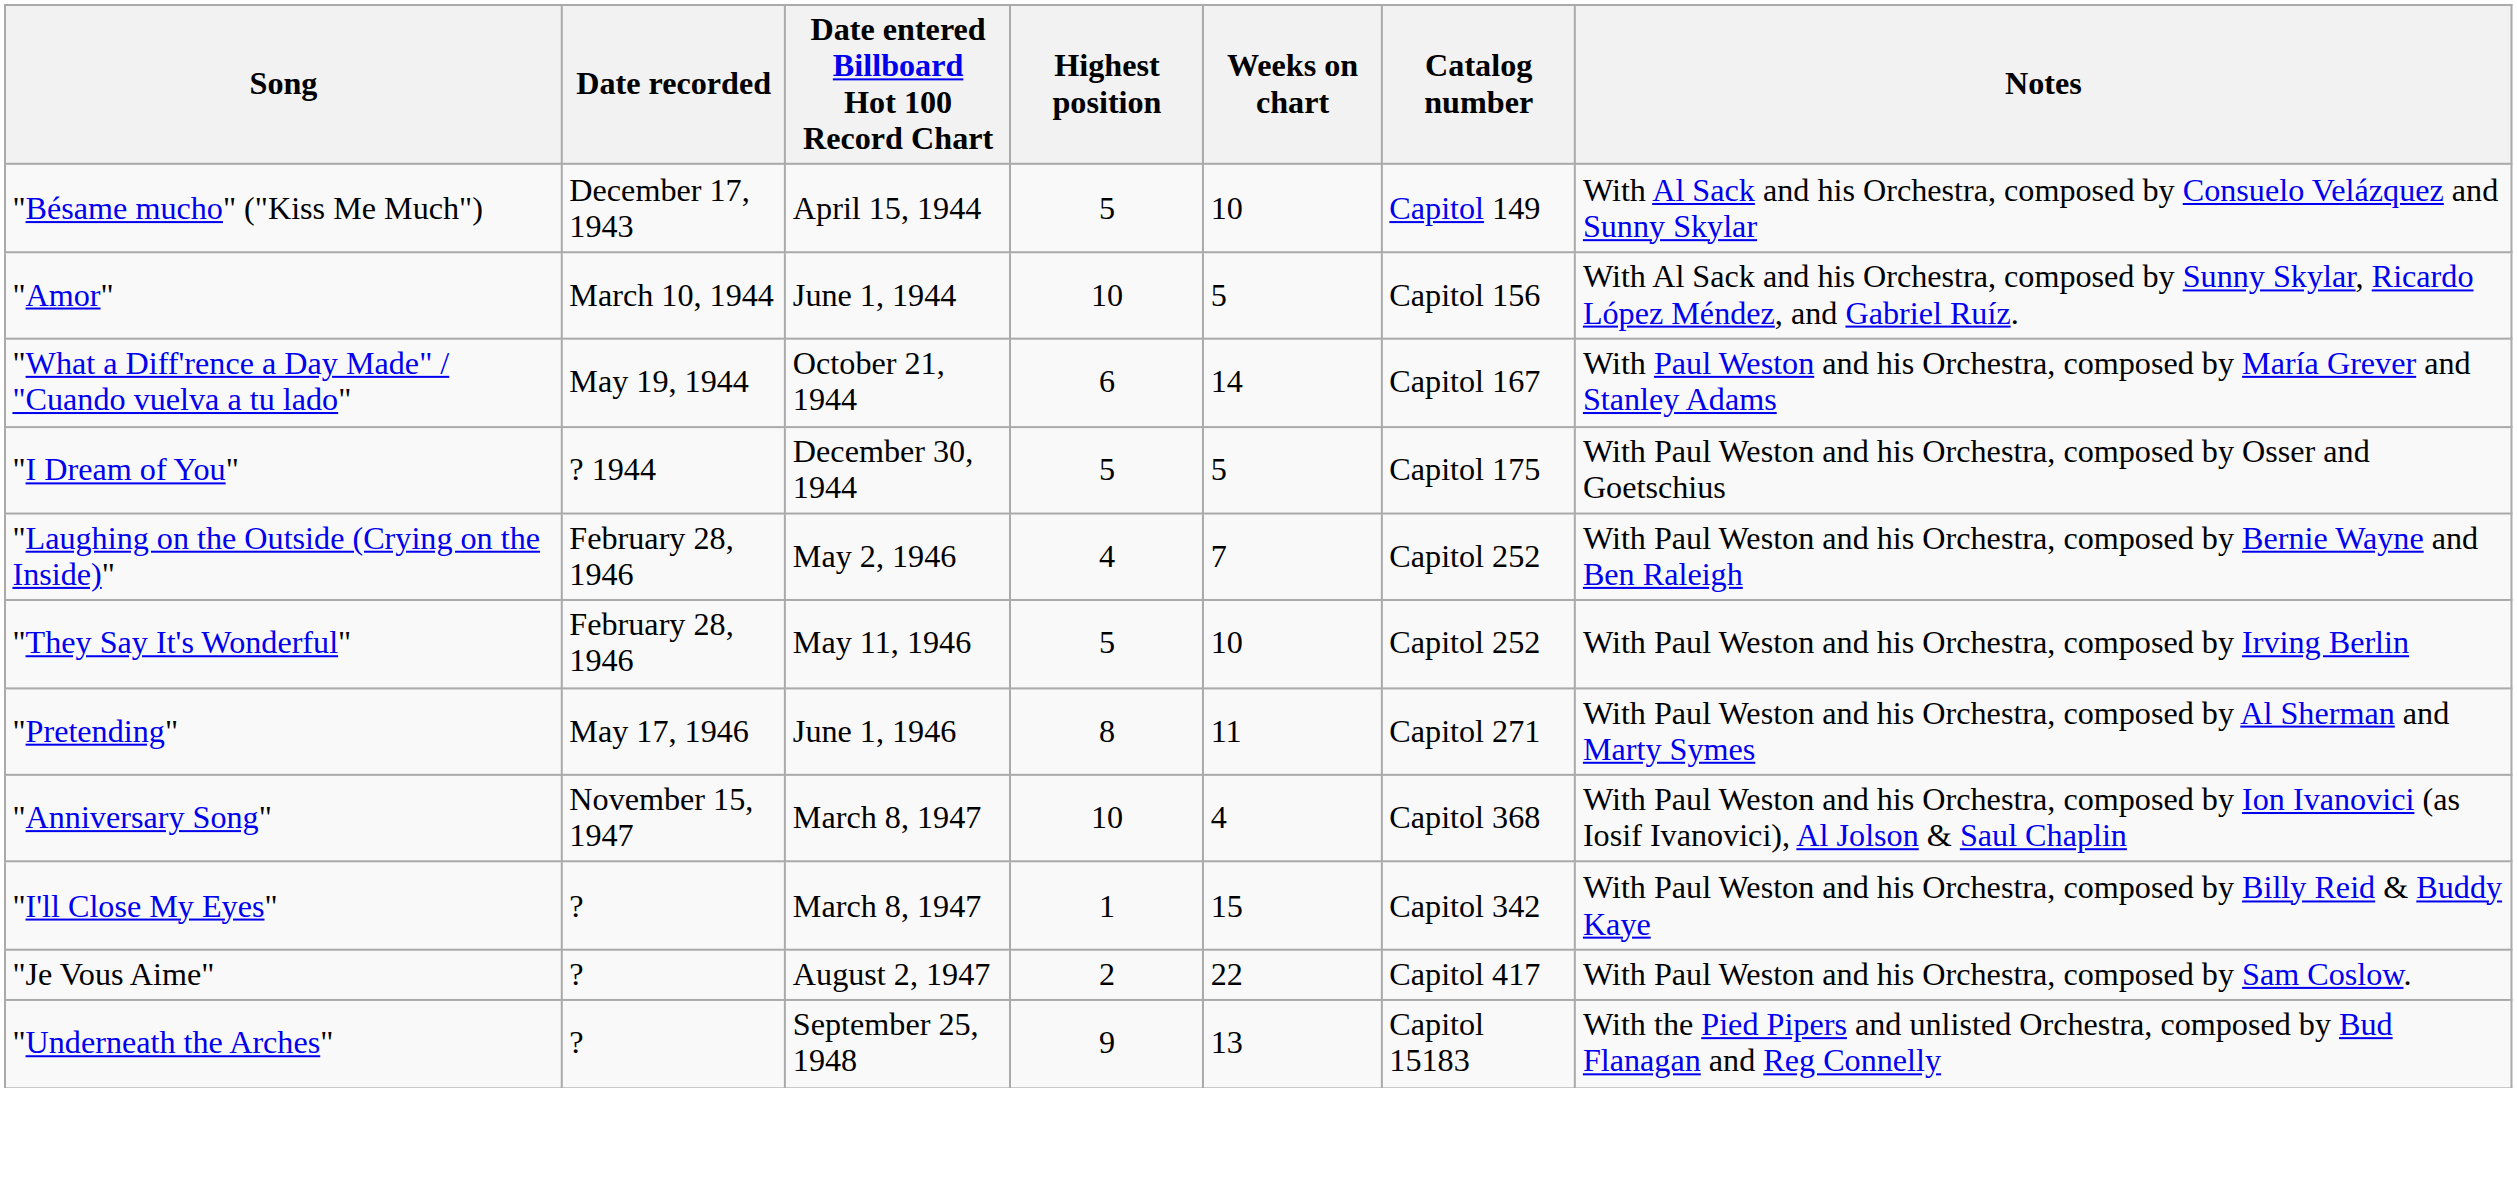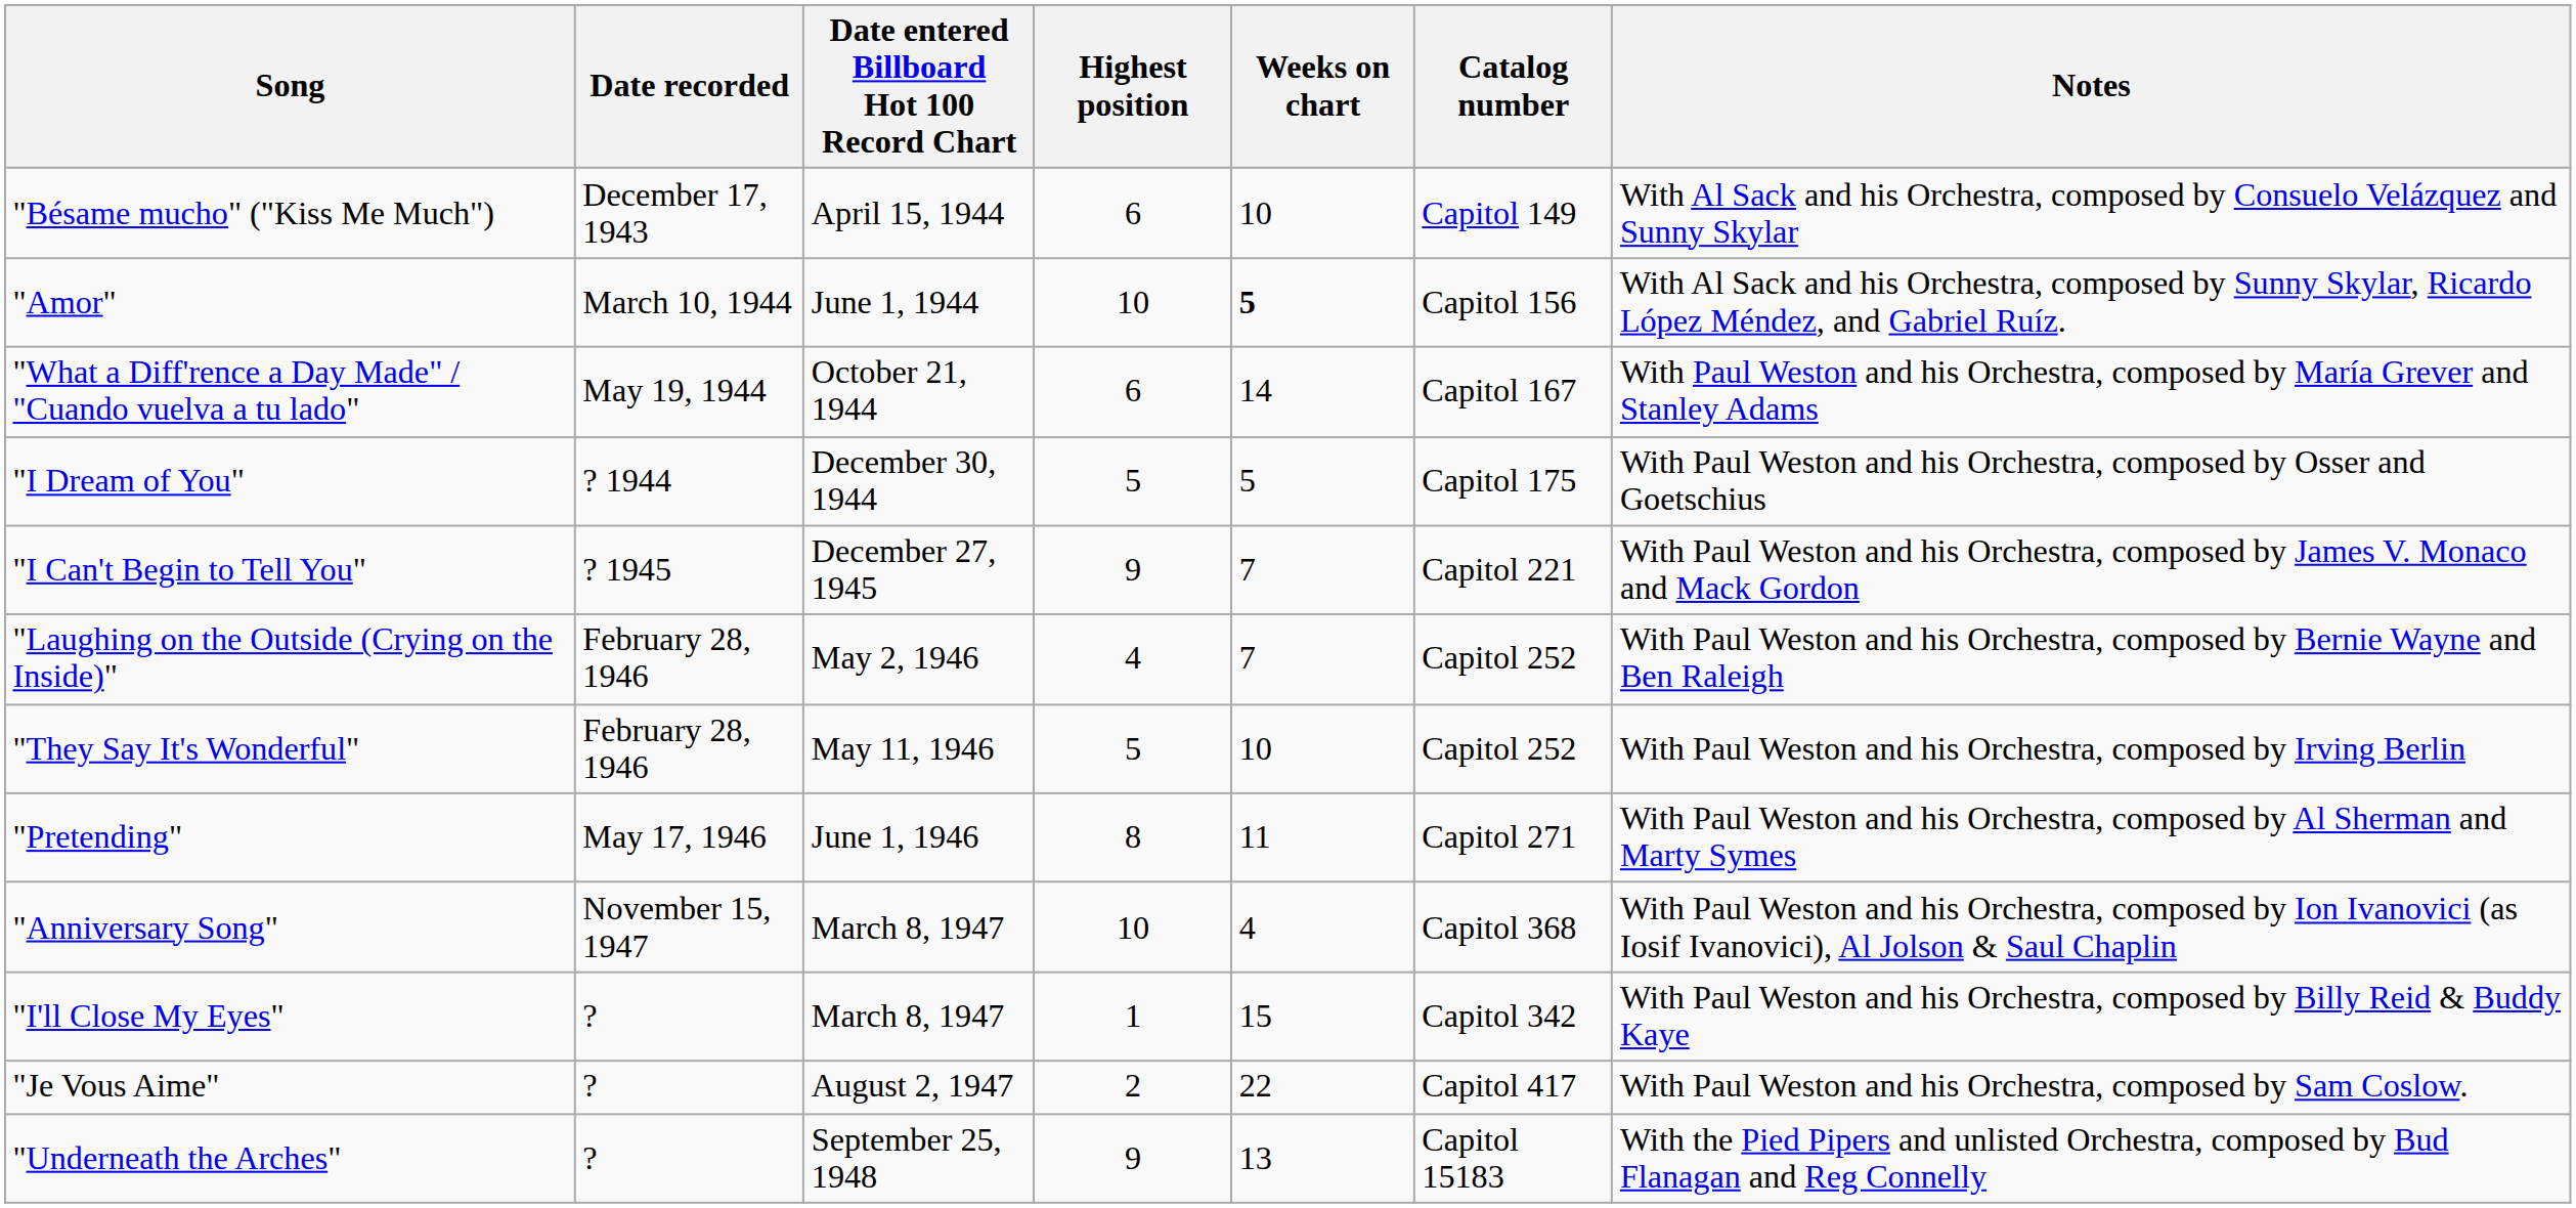"Bésame mucho" ("Kiss Me Much") | Highest position: 5 -> 6
"Amor" | Weeks on chart: normal -> bold
+ row: "I Can't Begin to Tell You" | ? 1945 | December 27, 1945 | 9 | 7 | Capitol 221 | With Paul Weston and his Orchestra, composed by James V. Monaco and Mack Gordon
